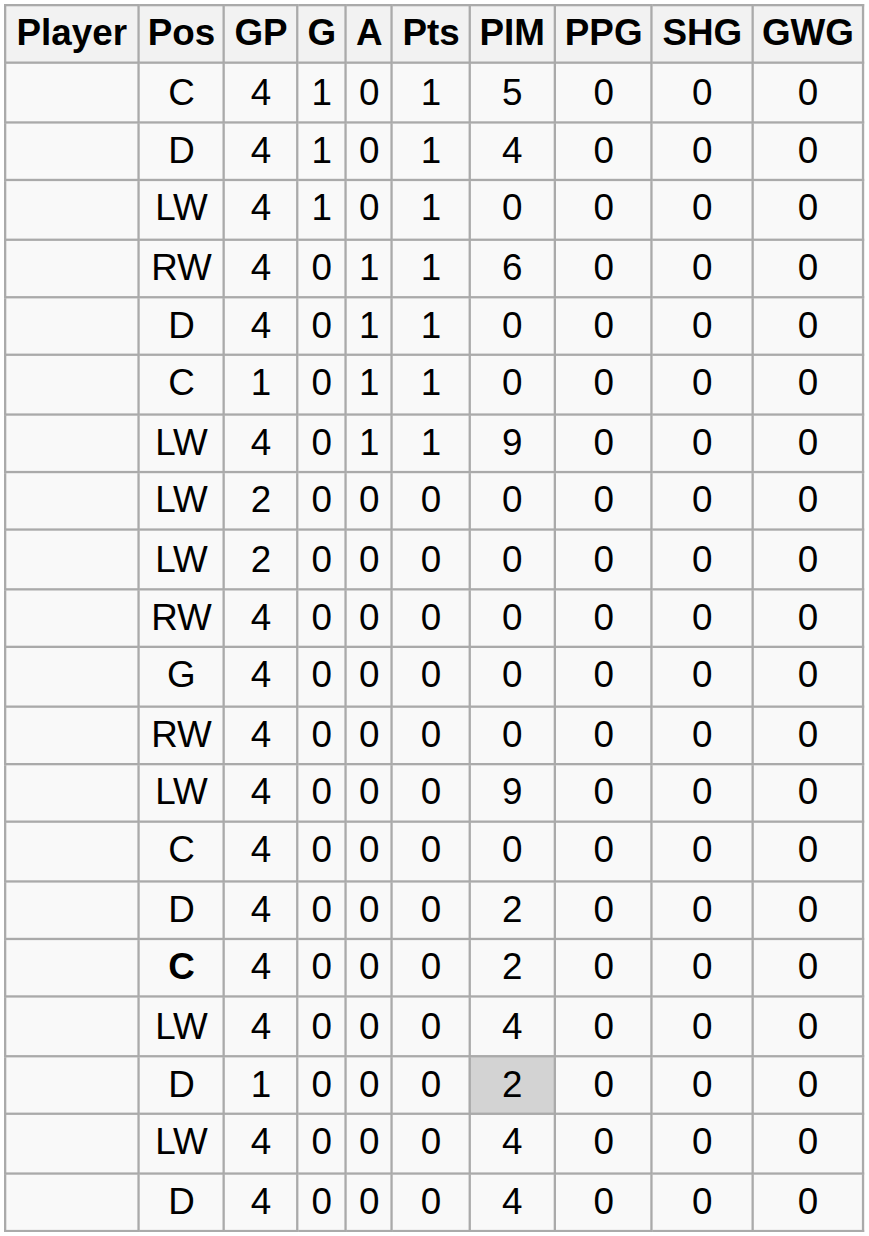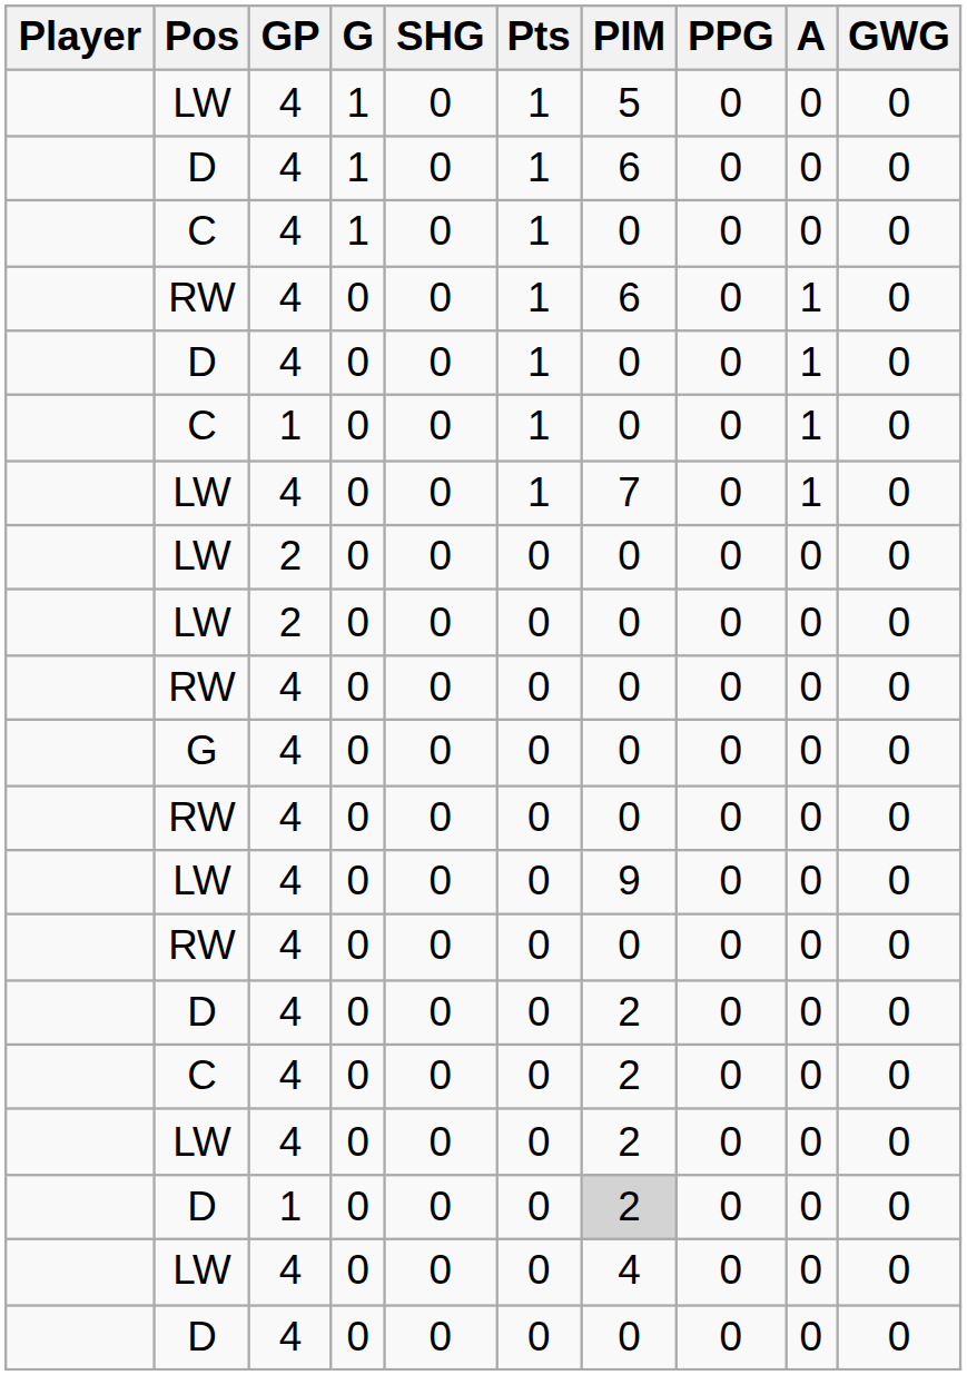columns swapped: A <-> SHG
row 2 | Pos: C -> LW
row 3 | PIM: 4 -> 6
row 4 | Pos: LW -> C
row 8 | PIM: 9 -> 7
row 15 | Pos: C -> RW
row 17 | Pos: bold -> normal
row 18 | PIM: 4 -> 2
row 21 | PIM: 4 -> 0
